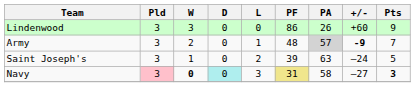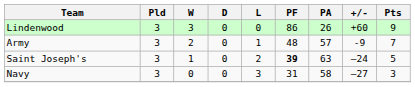Army | PA: lightgrey background -> no background
Army | +/-: bold -> normal
Saint Joseph's | PF: normal -> bold
Navy | Pld: pink background -> no background
Navy | W: bold -> normal
Navy | D: paleturquoise background -> no background
Navy | PF: khaki background -> no background
Navy | Pts: bold -> normal
